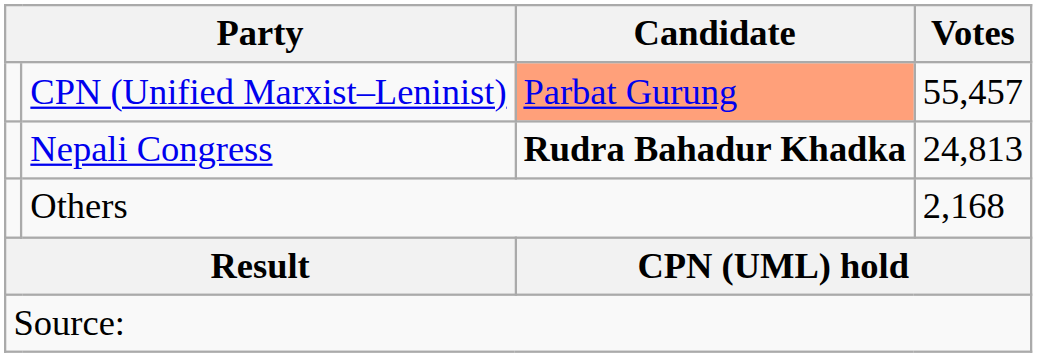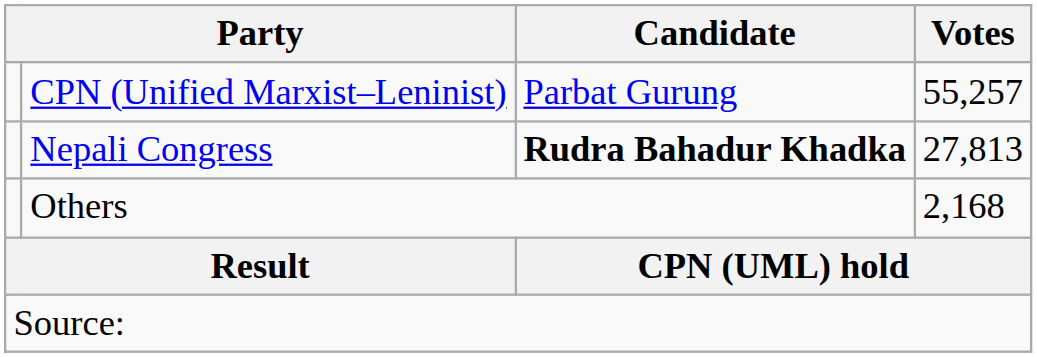CPN (Unified Marxist–Leninist) | Candidate: lightsalmon background -> no background
CPN (Unified Marxist–Leninist) | Votes: 55,457 -> 55,257
Nepali Congress | Votes: 24,813 -> 27,813
